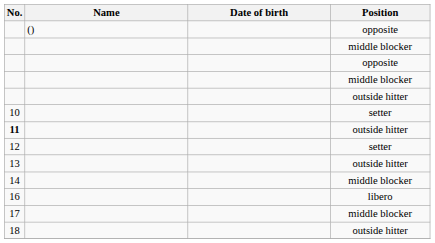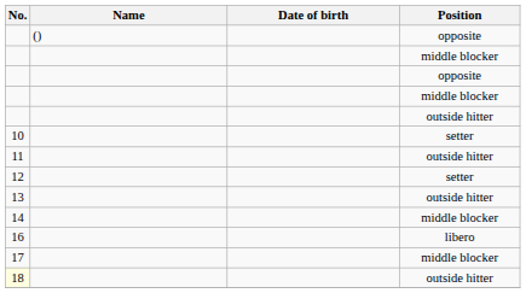11 | No.: bold -> normal
18 | No.: no background -> lightyellow background
